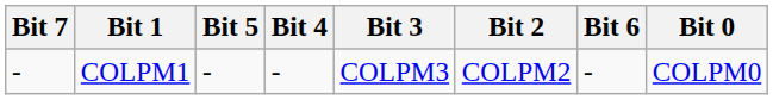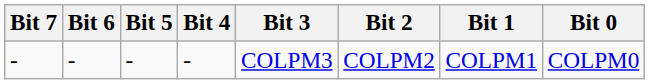columns swapped: Bit 6 <-> Bit 1
